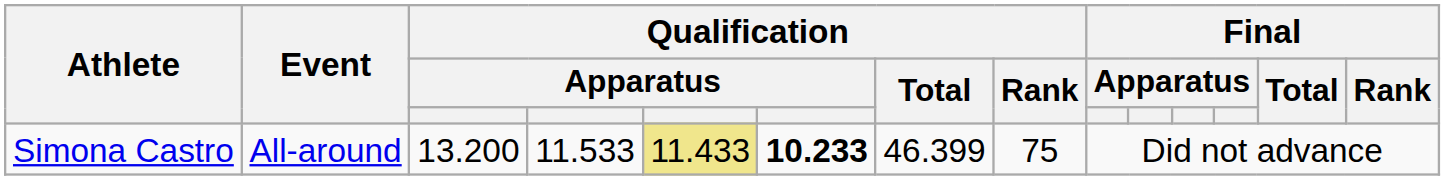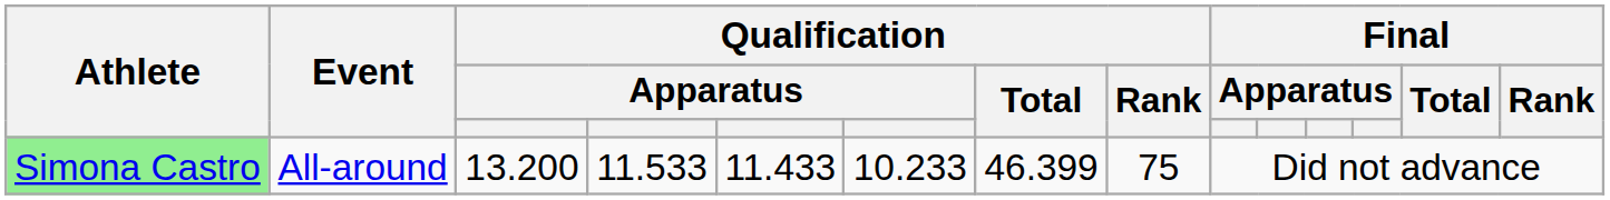row 4 | Athlete: no background -> lightgreen background
row 4 | column 5: khaki background -> no background
row 4 | column 6: bold -> normal
